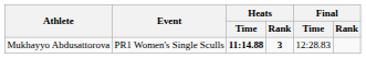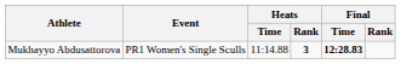Mukhayyo Abdusattorova | Heats / Time: bold -> normal
Mukhayyo Abdusattorova | Final / Time: normal -> bold
